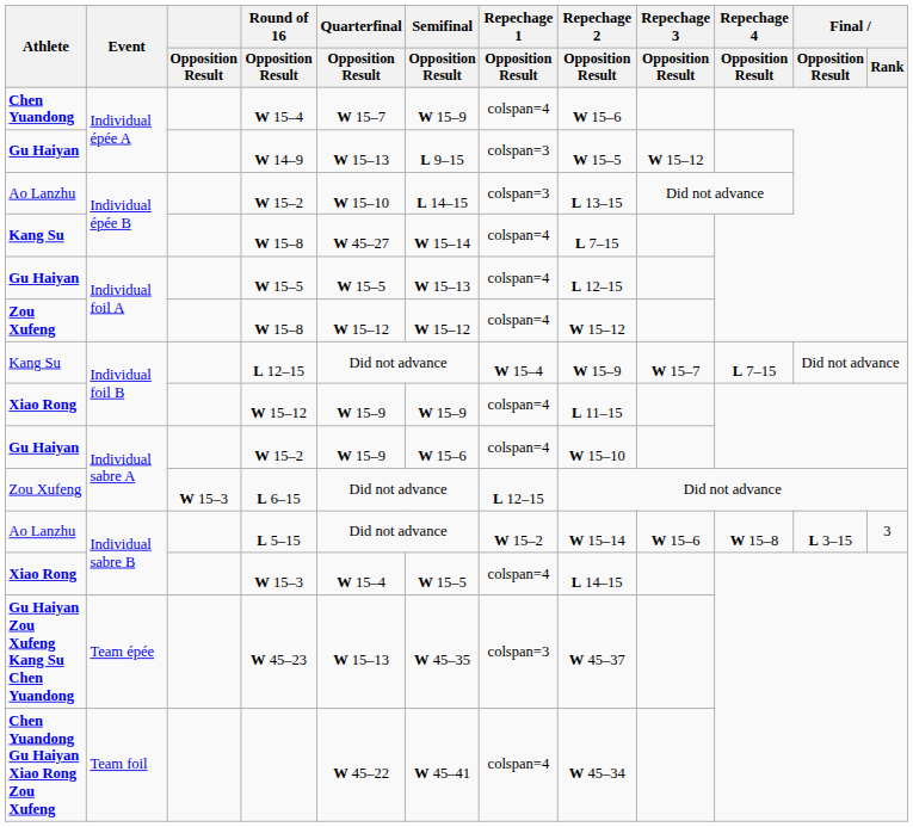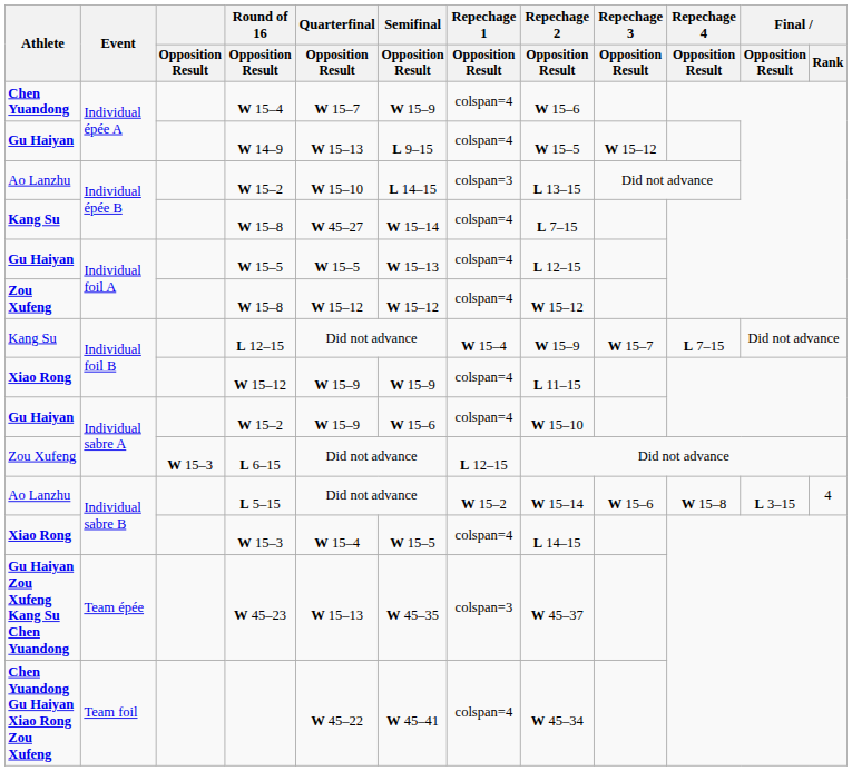W 14–9 | Repechage 1 / Opposition Result: colspan=3 -> colspan=4
L 5–15 | Final / Rank: 3 -> 4
